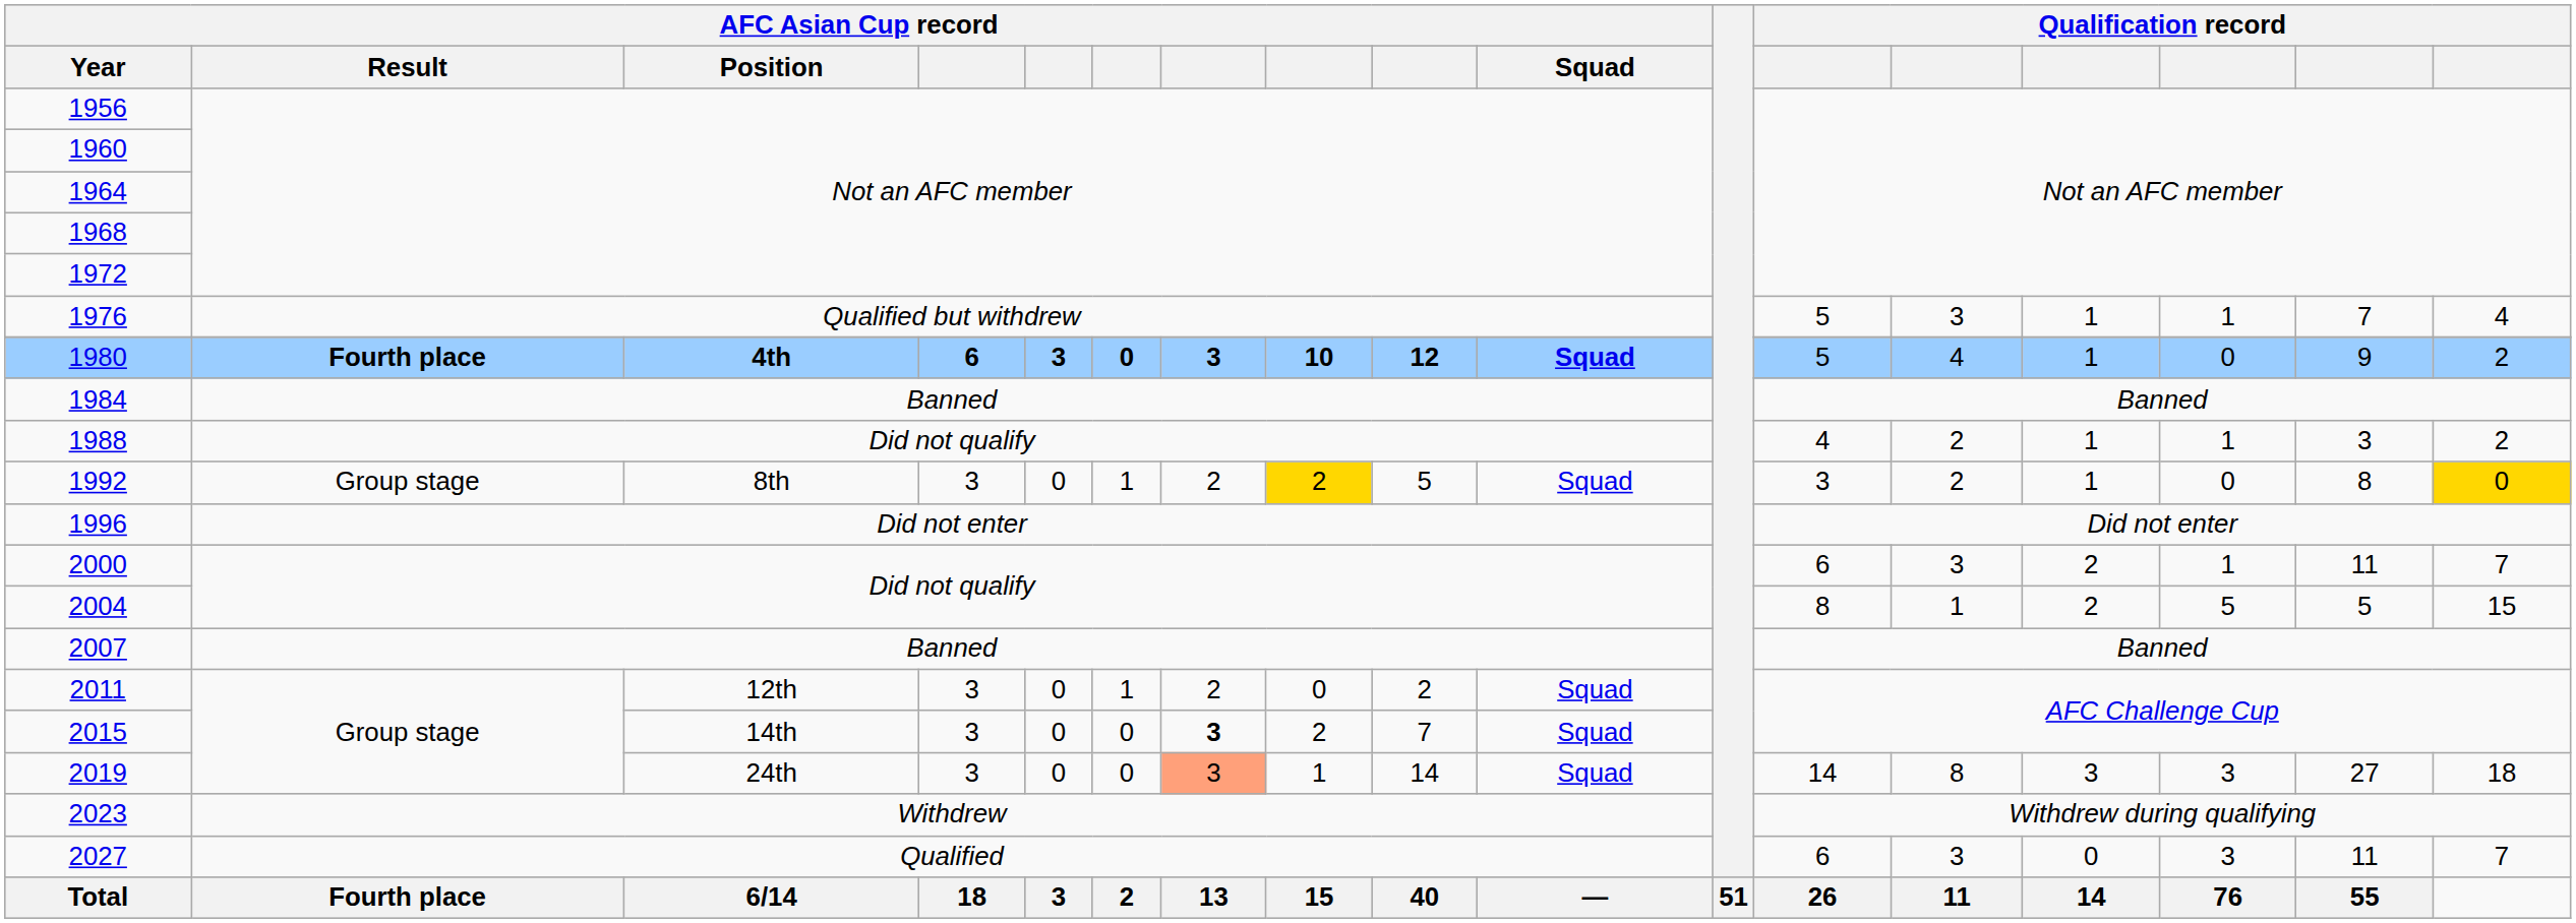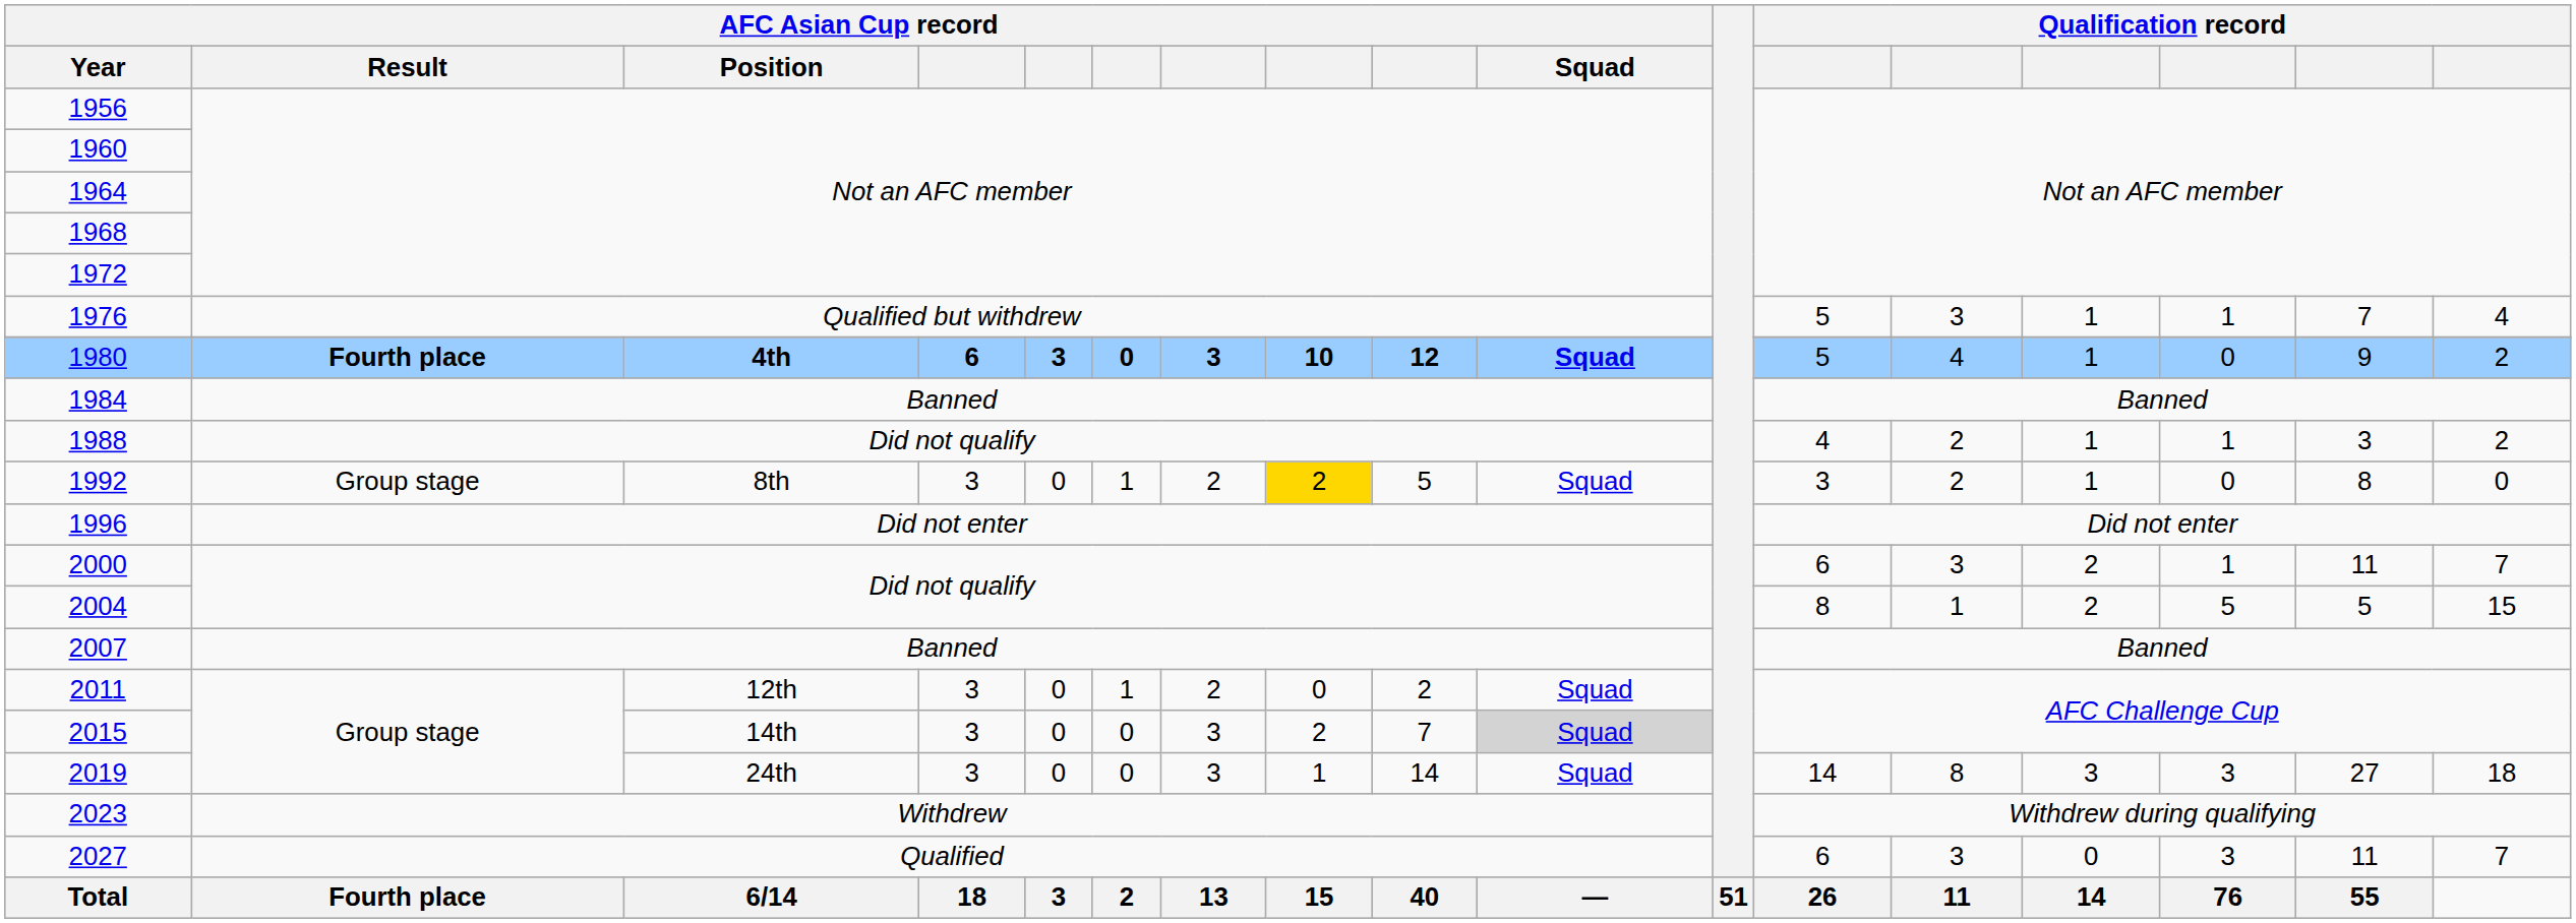1992 | column 17: gold background -> no background
2015 | column 7: bold -> normal
2015 | AFC Asian Cup record / Squad: no background -> lightgrey background
2019 | column 7: lightsalmon background -> no background
